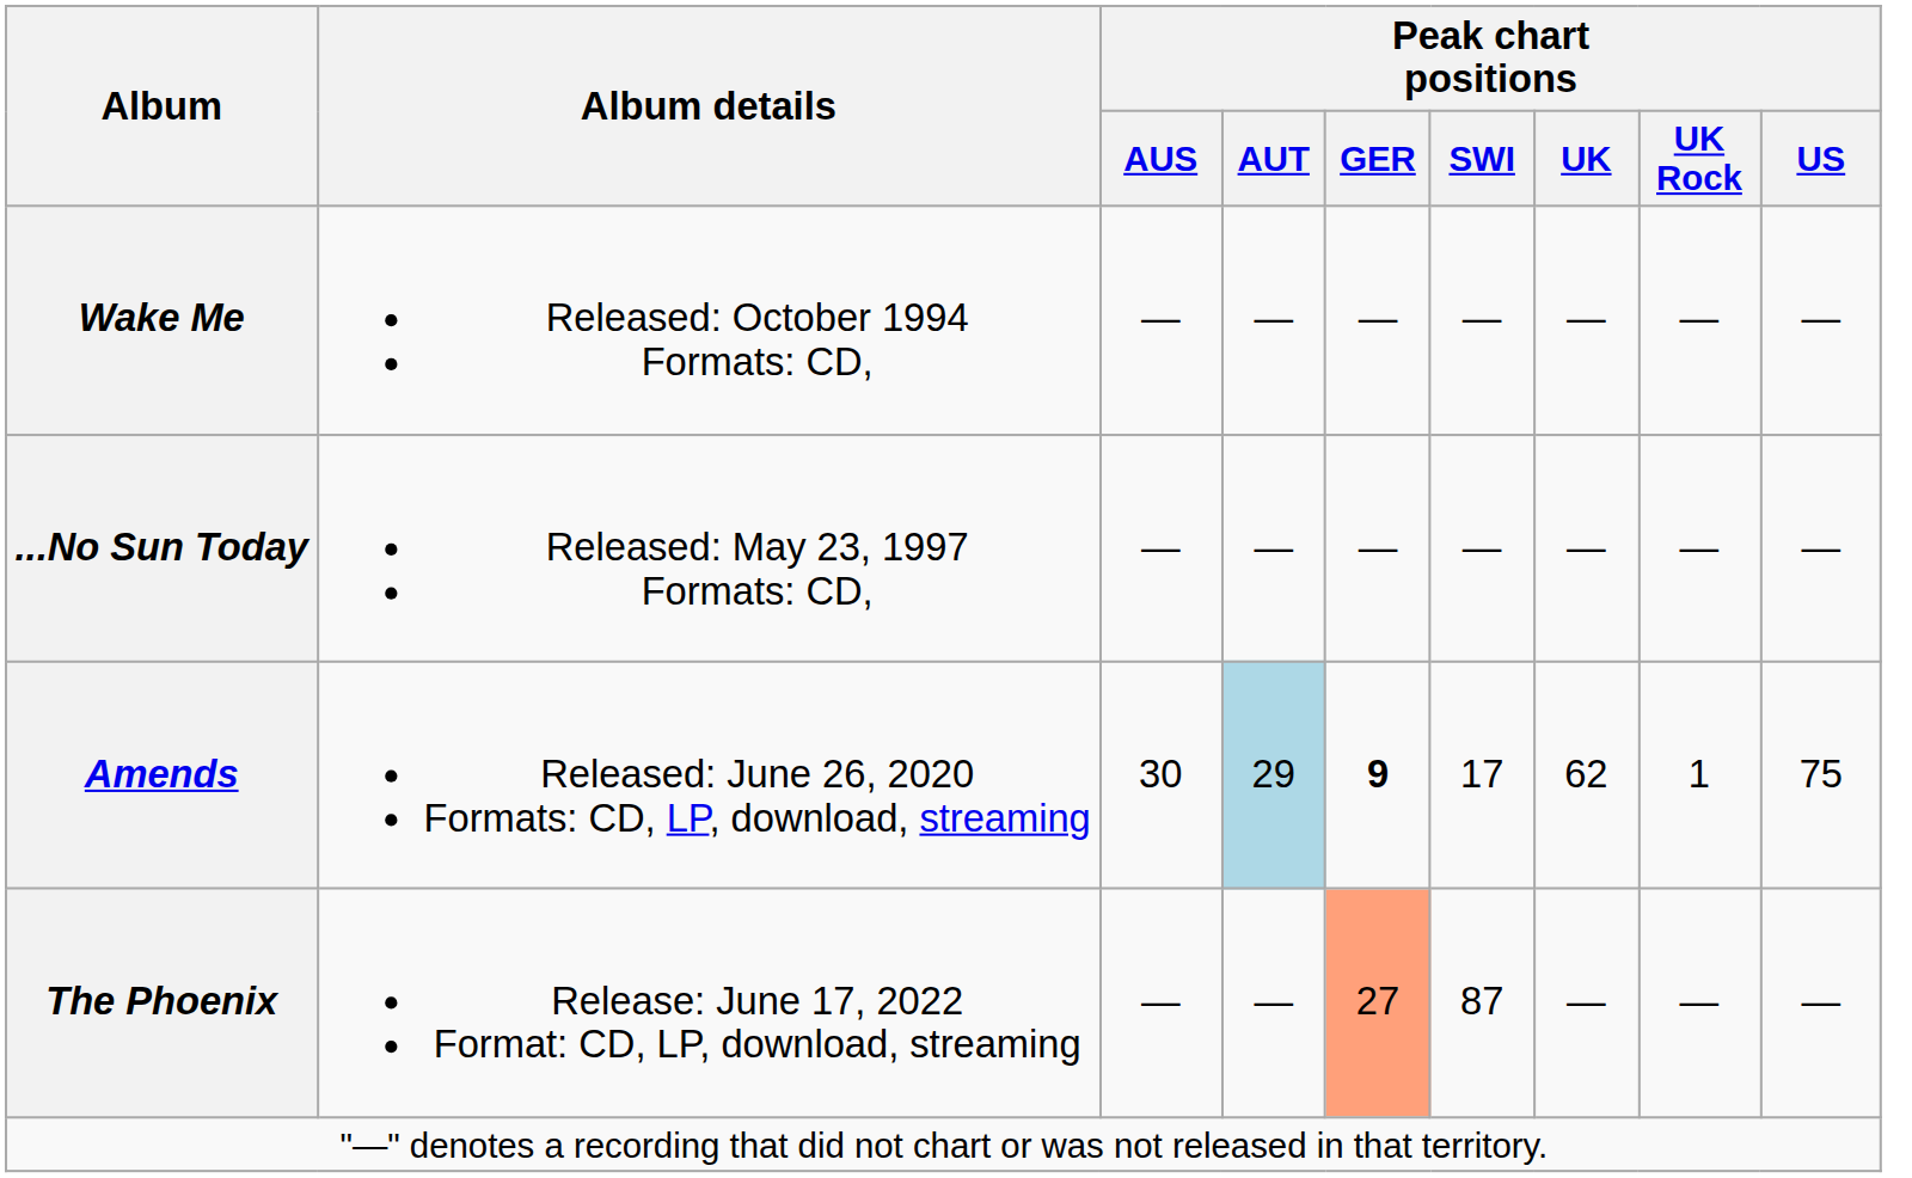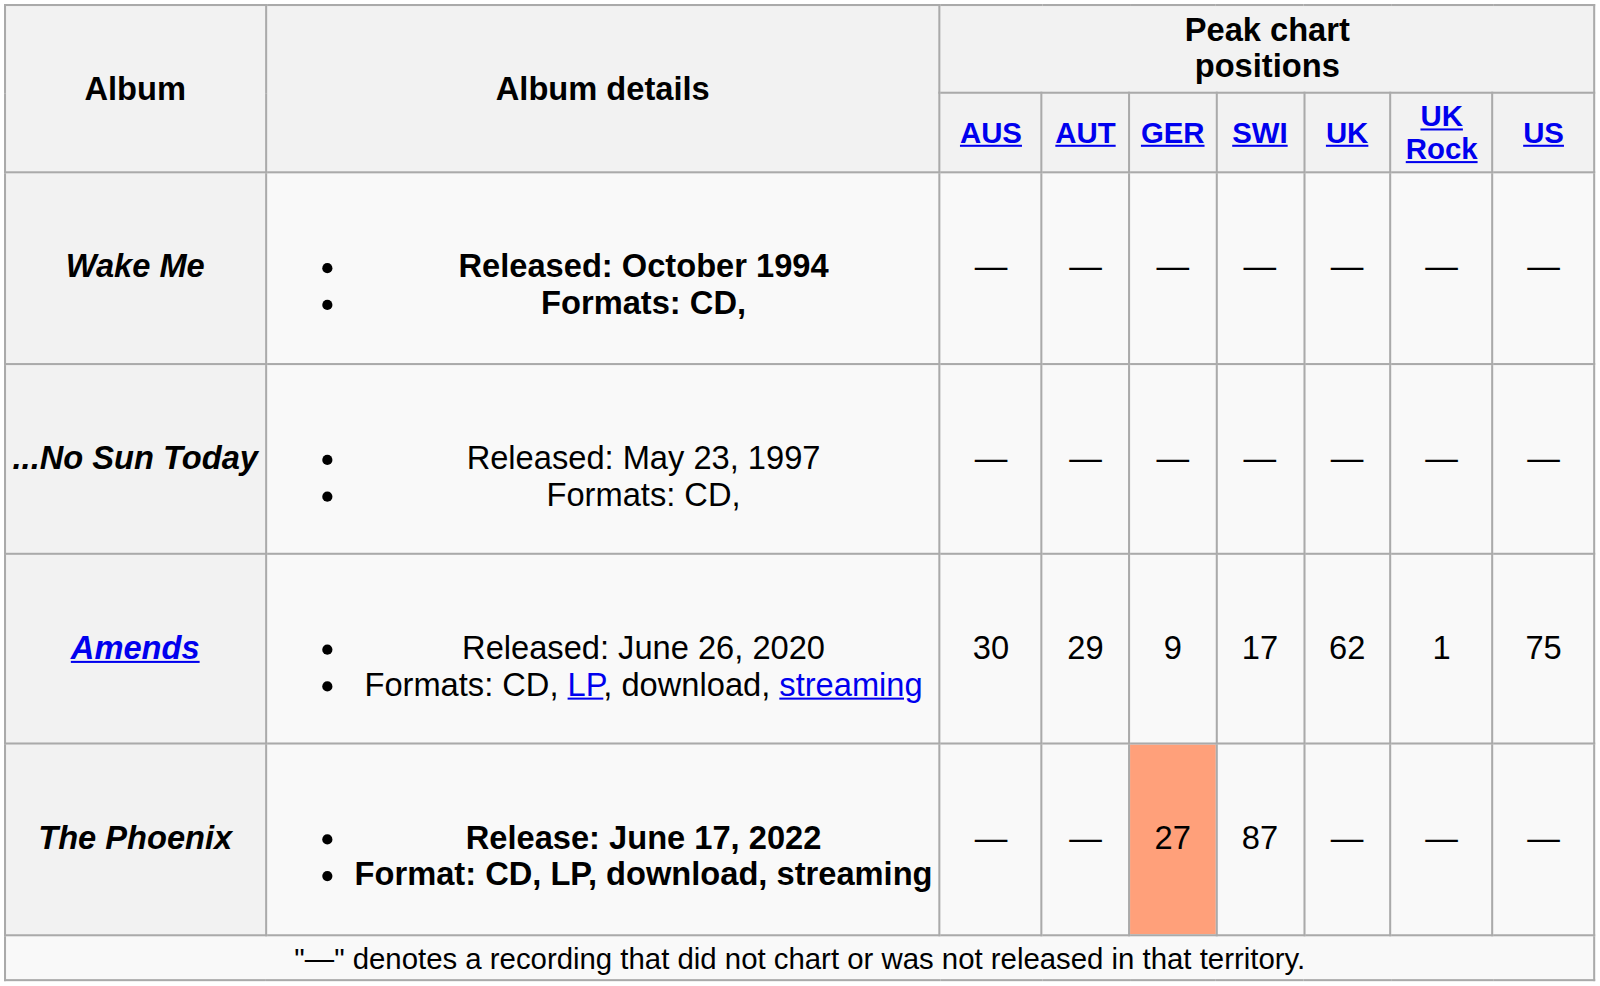Wake Me | Album details: normal -> bold
Amends | Peak chart positions / AUT: lightblue background -> no background
Amends | Peak chart positions / GER: bold -> normal
The Phoenix | Album details: normal -> bold
